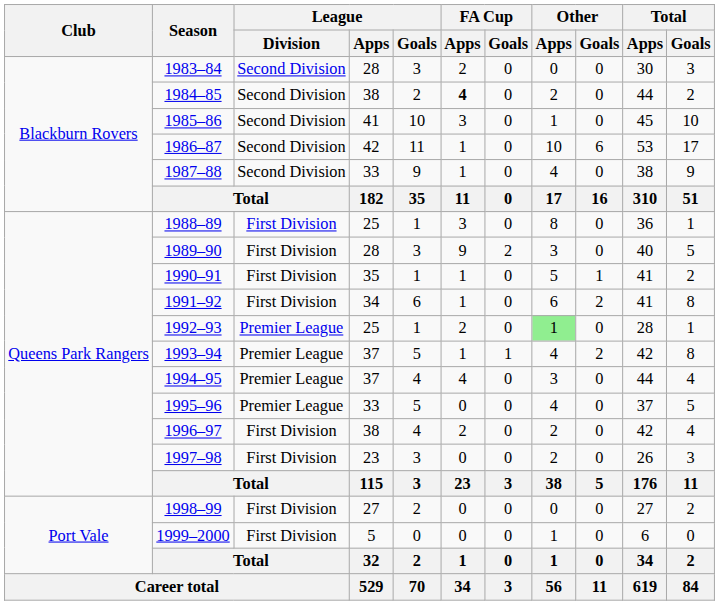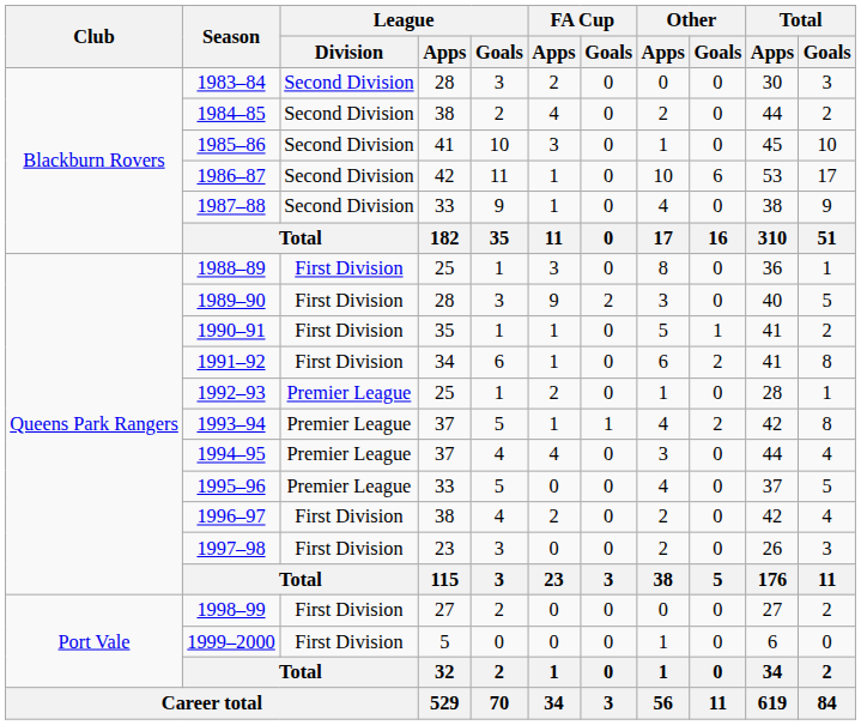1984–85 | FA Cup / Apps: bold -> normal
1992–93 | Other / Apps: lightgreen background -> no background
